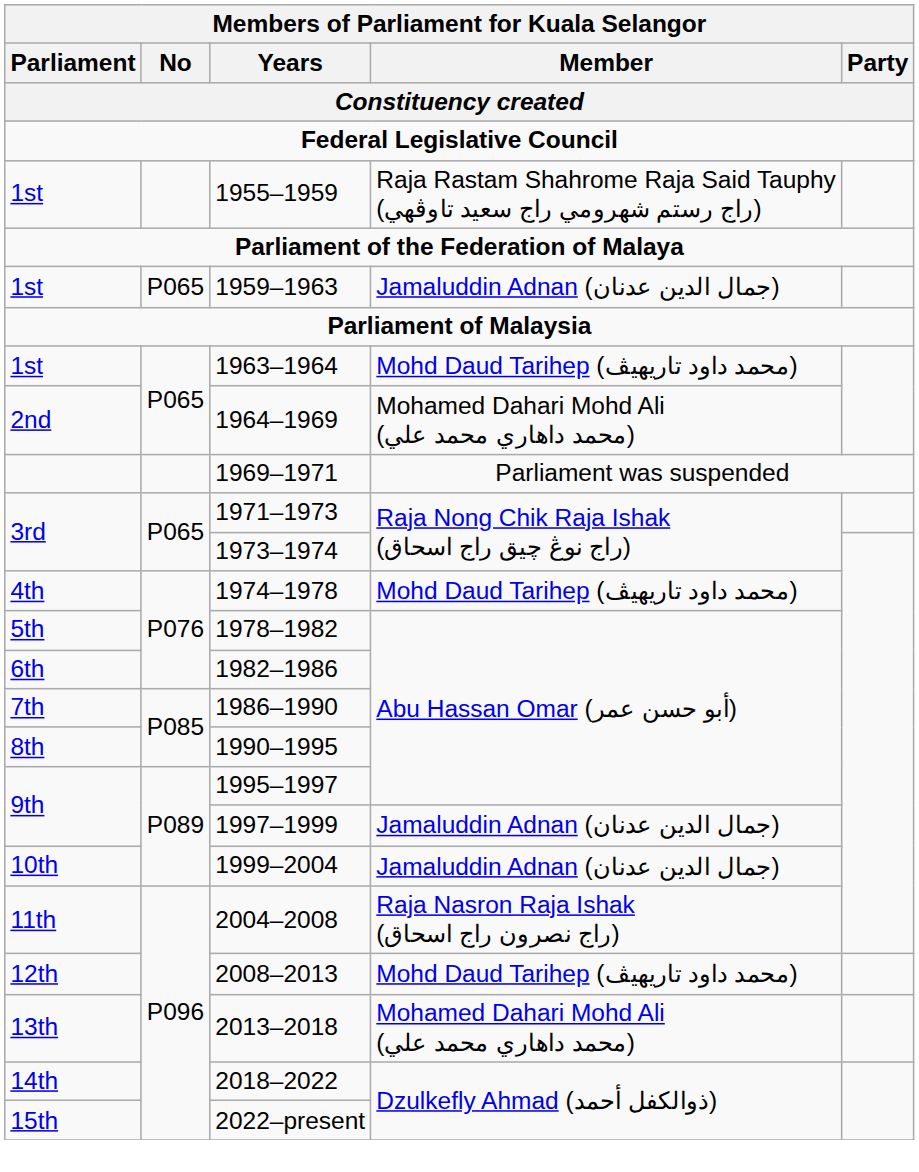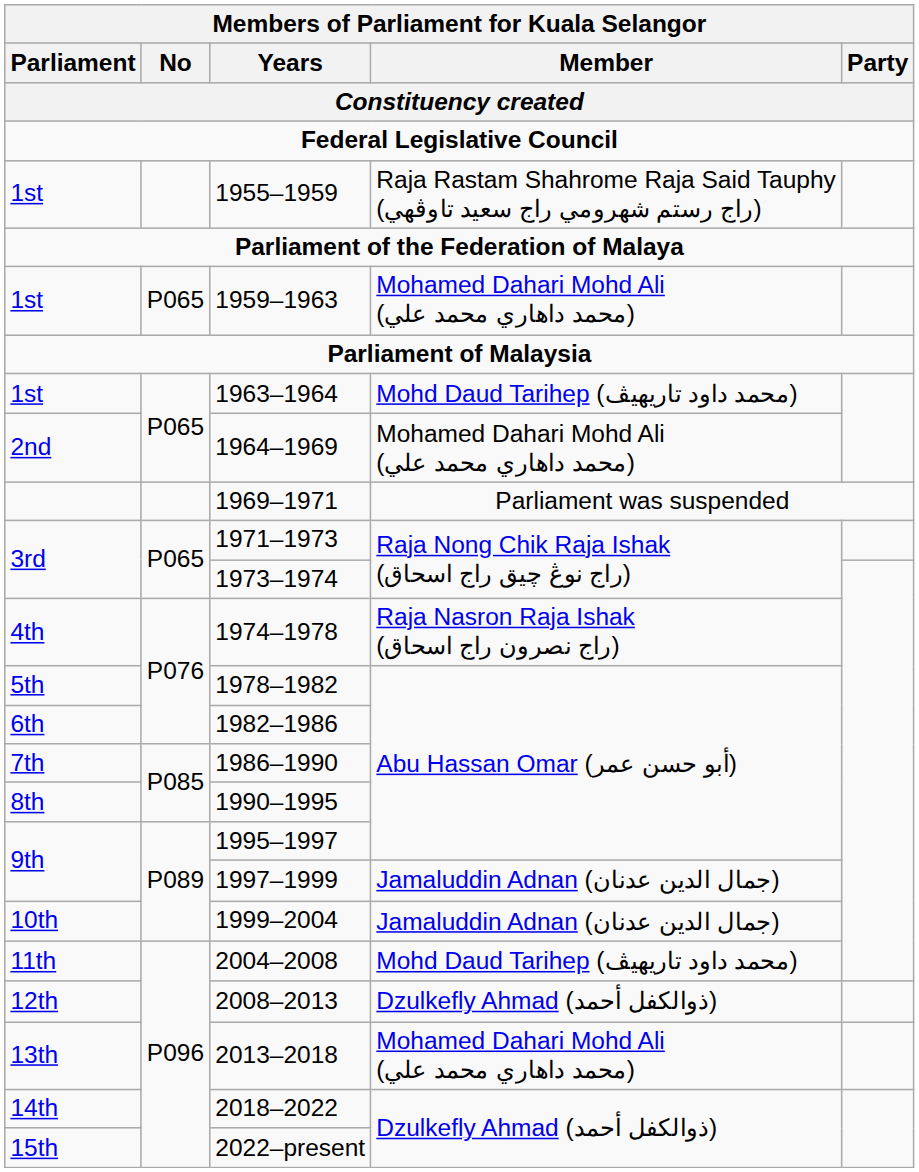1959–1963 | Member: Jamaluddin Adnan (جمال الدين عدنان) -> Mohamed Dahari Mohd Ali (محمد داهاري محمد علي)
1974–1978 | Member: Mohd Daud Tarihep (محمد داود تاريهيڤ) -> Raja Nasron Raja Ishak (راج نصرون راج اسحاق)
2004–2008 | Member: Raja Nasron Raja Ishak (راج نصرون راج اسحاق) -> Mohd Daud Tarihep (محمد داود تاريهيڤ)
2008–2013 | Member: Mohd Daud Tarihep (محمد داود تاريهيڤ) -> Dzulkefly Ahmad (ذوالكفل أحمد)
